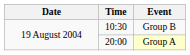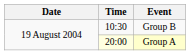Group A | Time: no background -> lightyellow background
